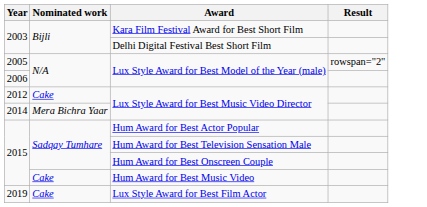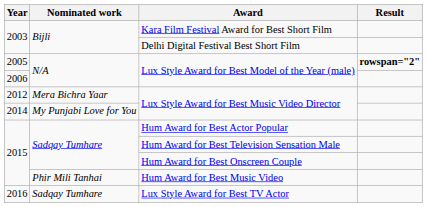2005 / Lux Style Award for Best Model of the Year (male) | Result: normal -> bold
2012 / Lux Style Award for Best Music Video Director | Nominated work: Cake -> Mera Bichra Yaar
2014 / Lux Style Award for Best Music Video Director | Nominated work: Mera Bichra Yaar -> My Punjabi Love for You
Hum Award for Best Music Video | Nominated work: Cake -> Phir Mili Tanhai
+ row: 2016 | Sadqay Tumhare | Lux Style Award for Best TV Actor
- row: 2019 | Cake | Lux Style Award for Best Film Actor
